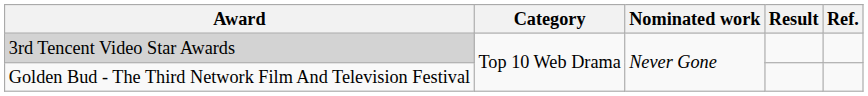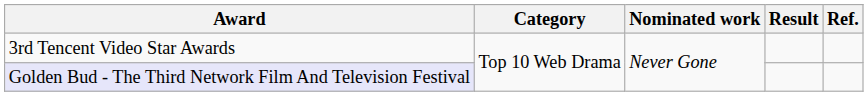3rd Tencent Video Star Awards | Award: lightgrey background -> no background
Golden Bud - The Third Network Film And Television Festival | Award: no background -> lavender background
